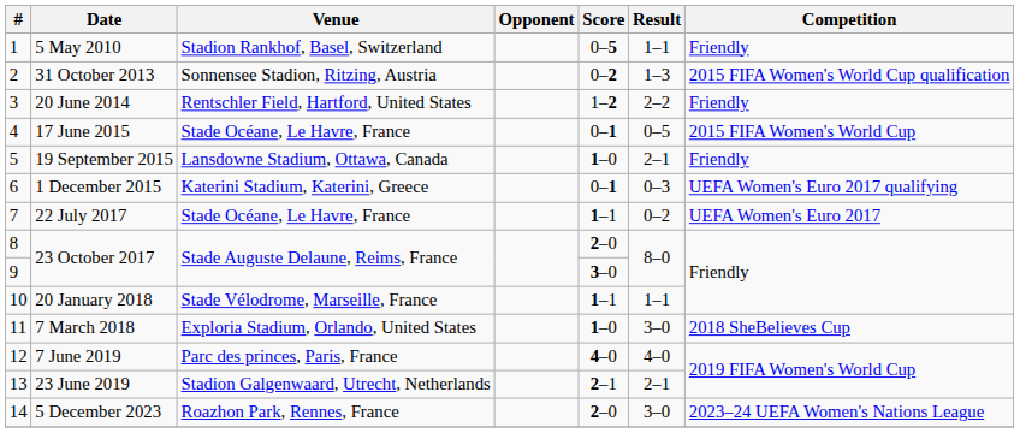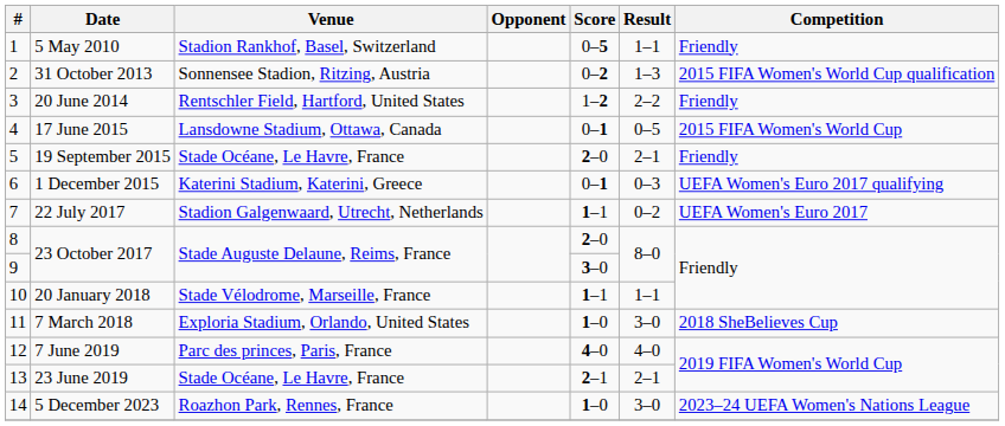17 June 2015 | Venue: Stade Océane, Le Havre, France -> Lansdowne Stadium, Ottawa, Canada
19 September 2015 | Venue: Lansdowne Stadium, Ottawa, Canada -> Stade Océane, Le Havre, France
19 September 2015 | Score: 1–0 -> 2–0
22 July 2017 | Venue: Stade Océane, Le Havre, France -> Stadion Galgenwaard, Utrecht, Netherlands
23 June 2019 | Venue: Stadion Galgenwaard, Utrecht, Netherlands -> Stade Océane, Le Havre, France
5 December 2023 | Score: 2–0 -> 1–0
